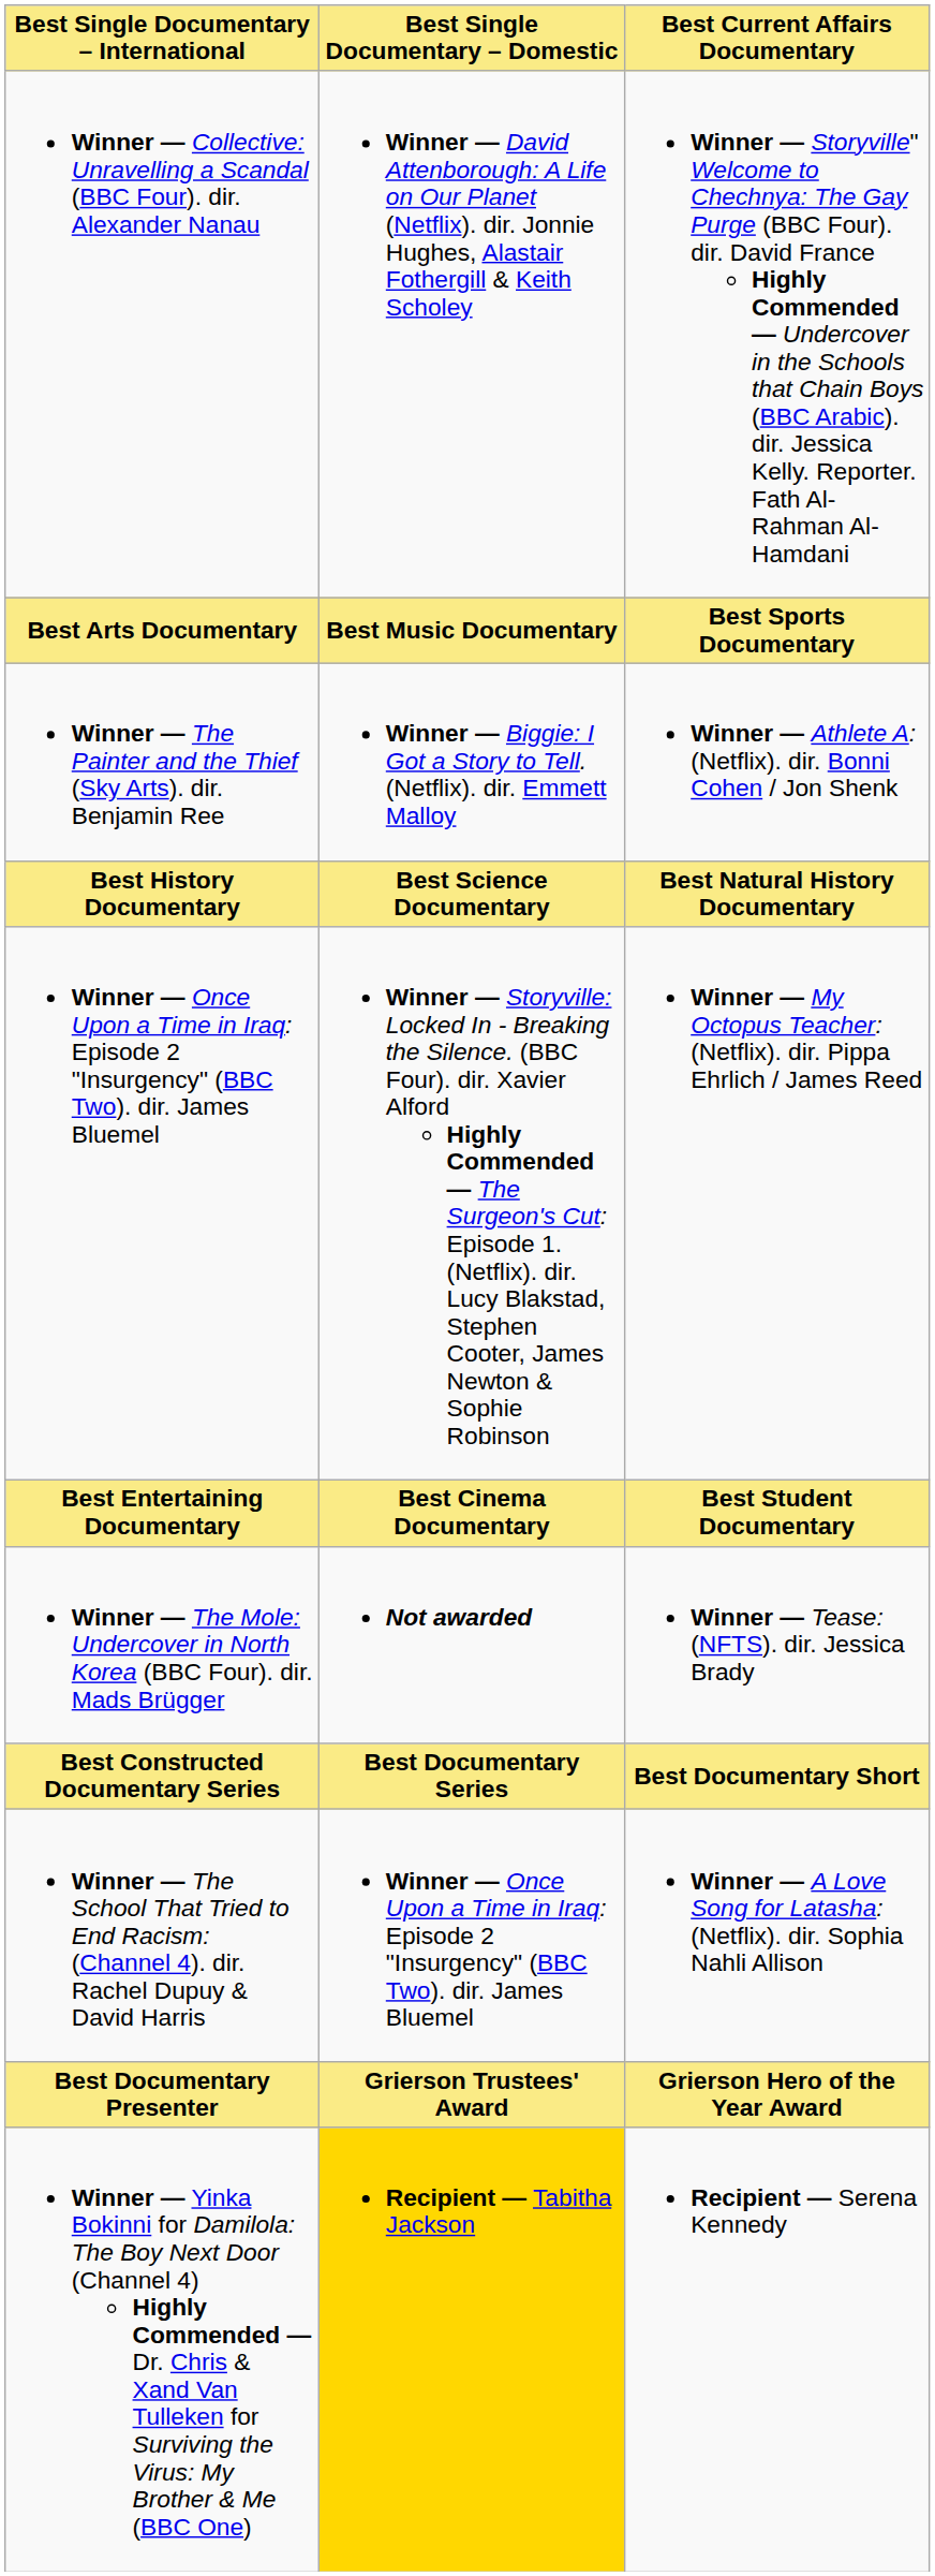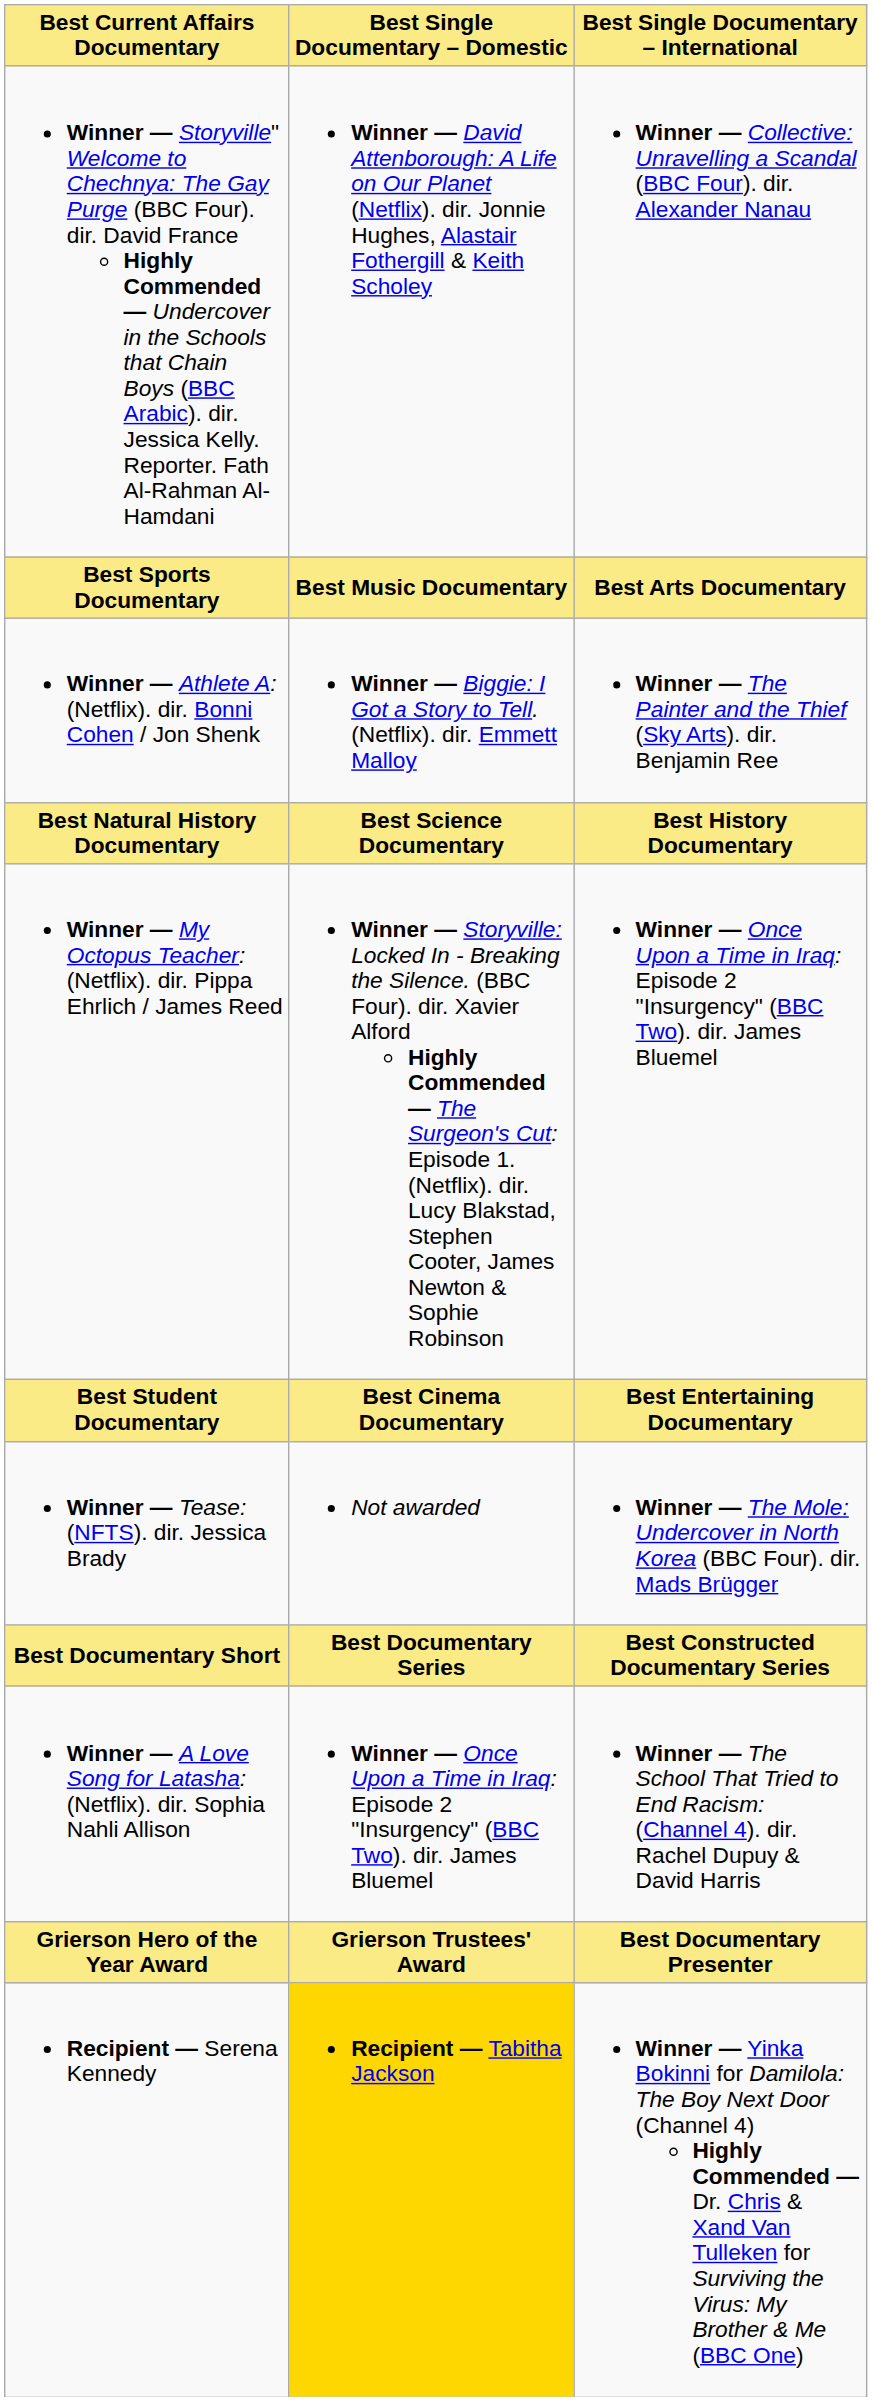columns swapped: Best Single Documentary – International <-> Best Current Affairs Documentary
row 8 | Best Single Documentary – Domestic: bold -> normal
